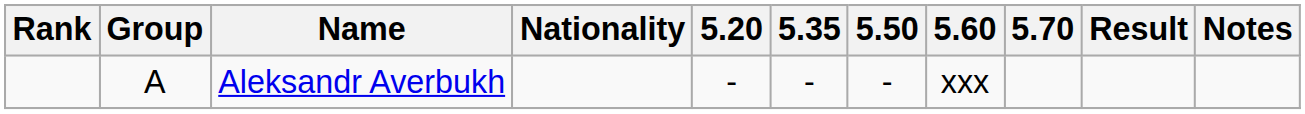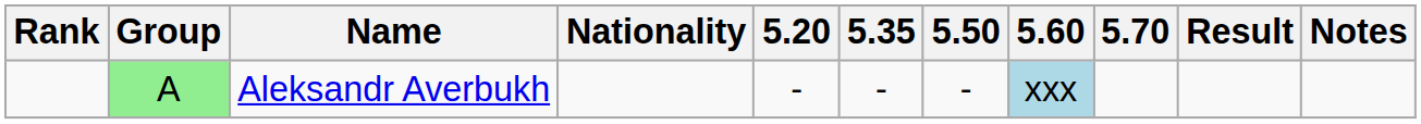Aleksandr Averbukh | Group: no background -> lightgreen background
Aleksandr Averbukh | 5.60: no background -> lightblue background
